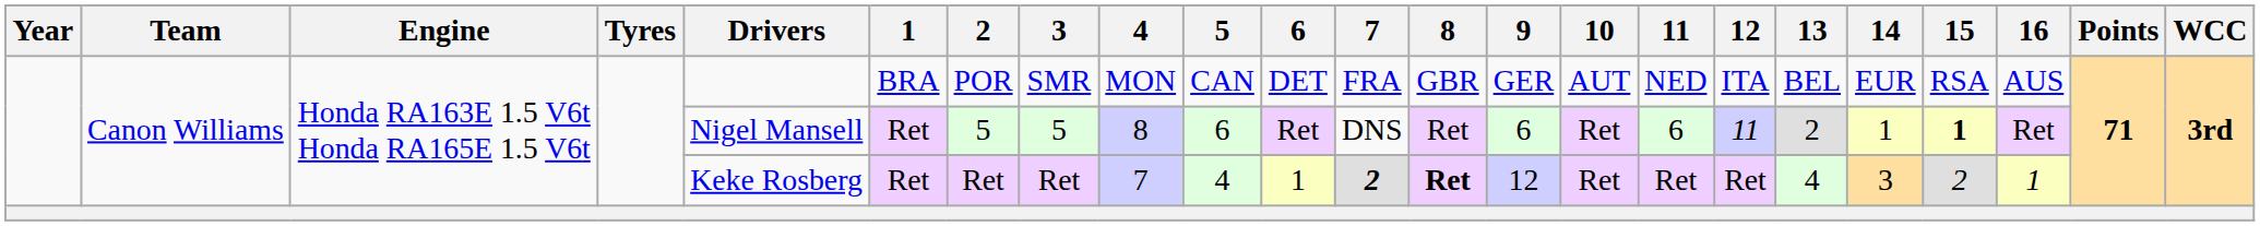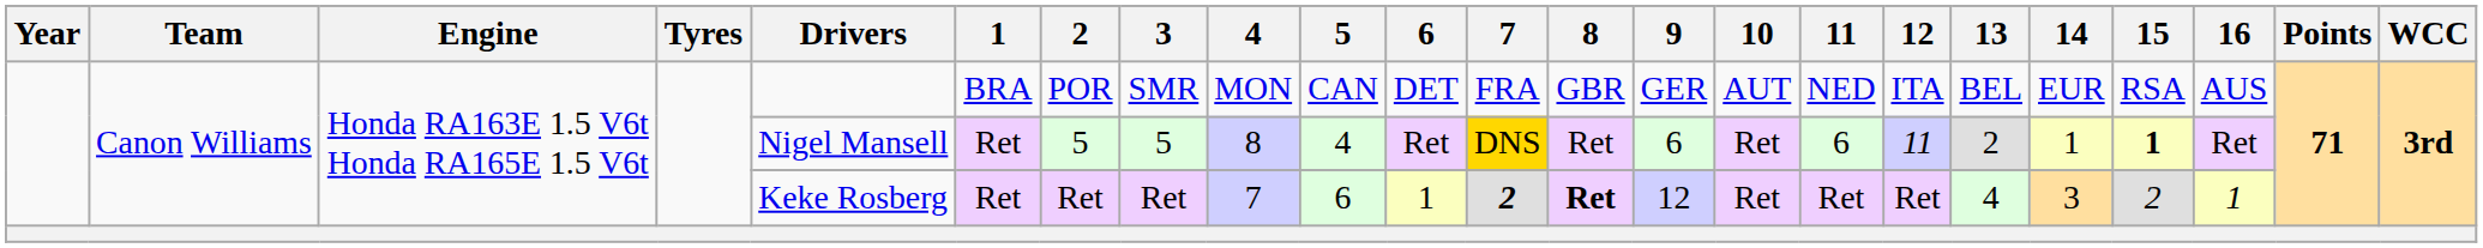row 3 | 5: 6 -> 4
row 3 | 7: no background -> gold background
row 4 | 5: 4 -> 6
